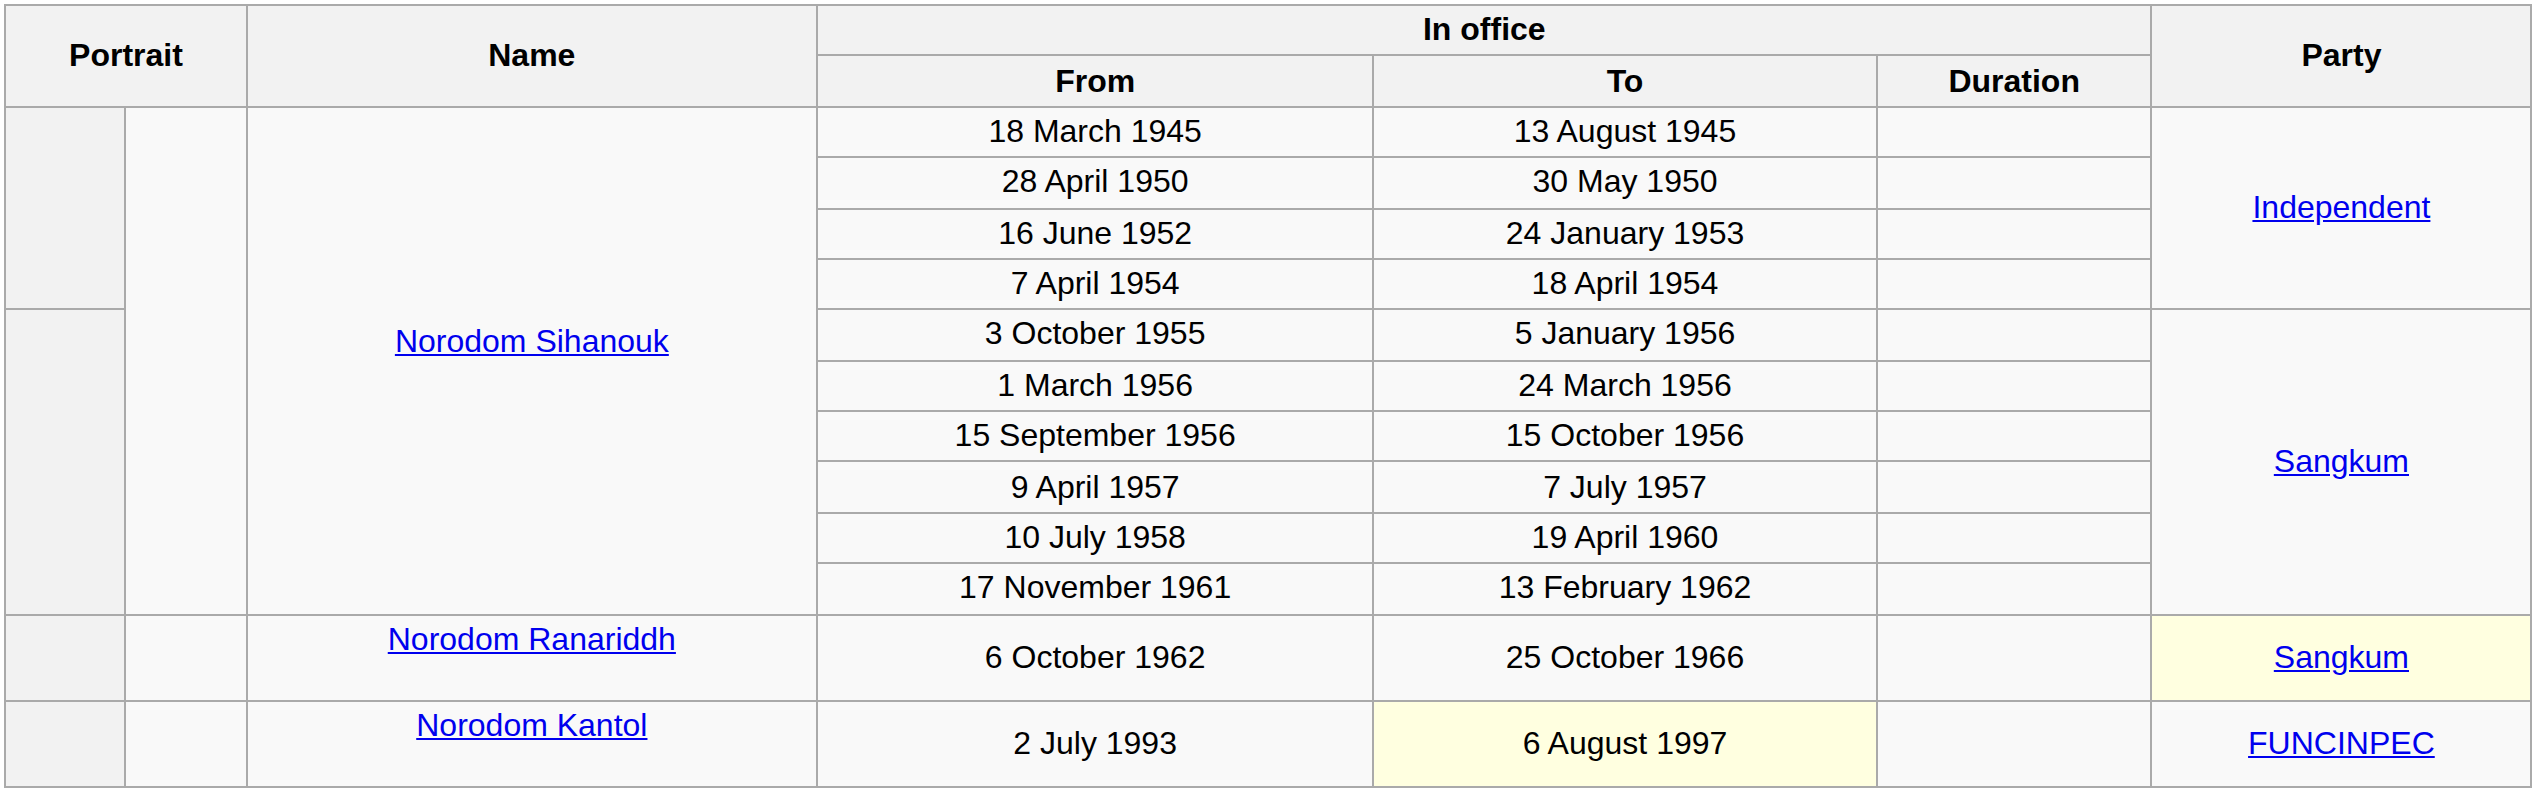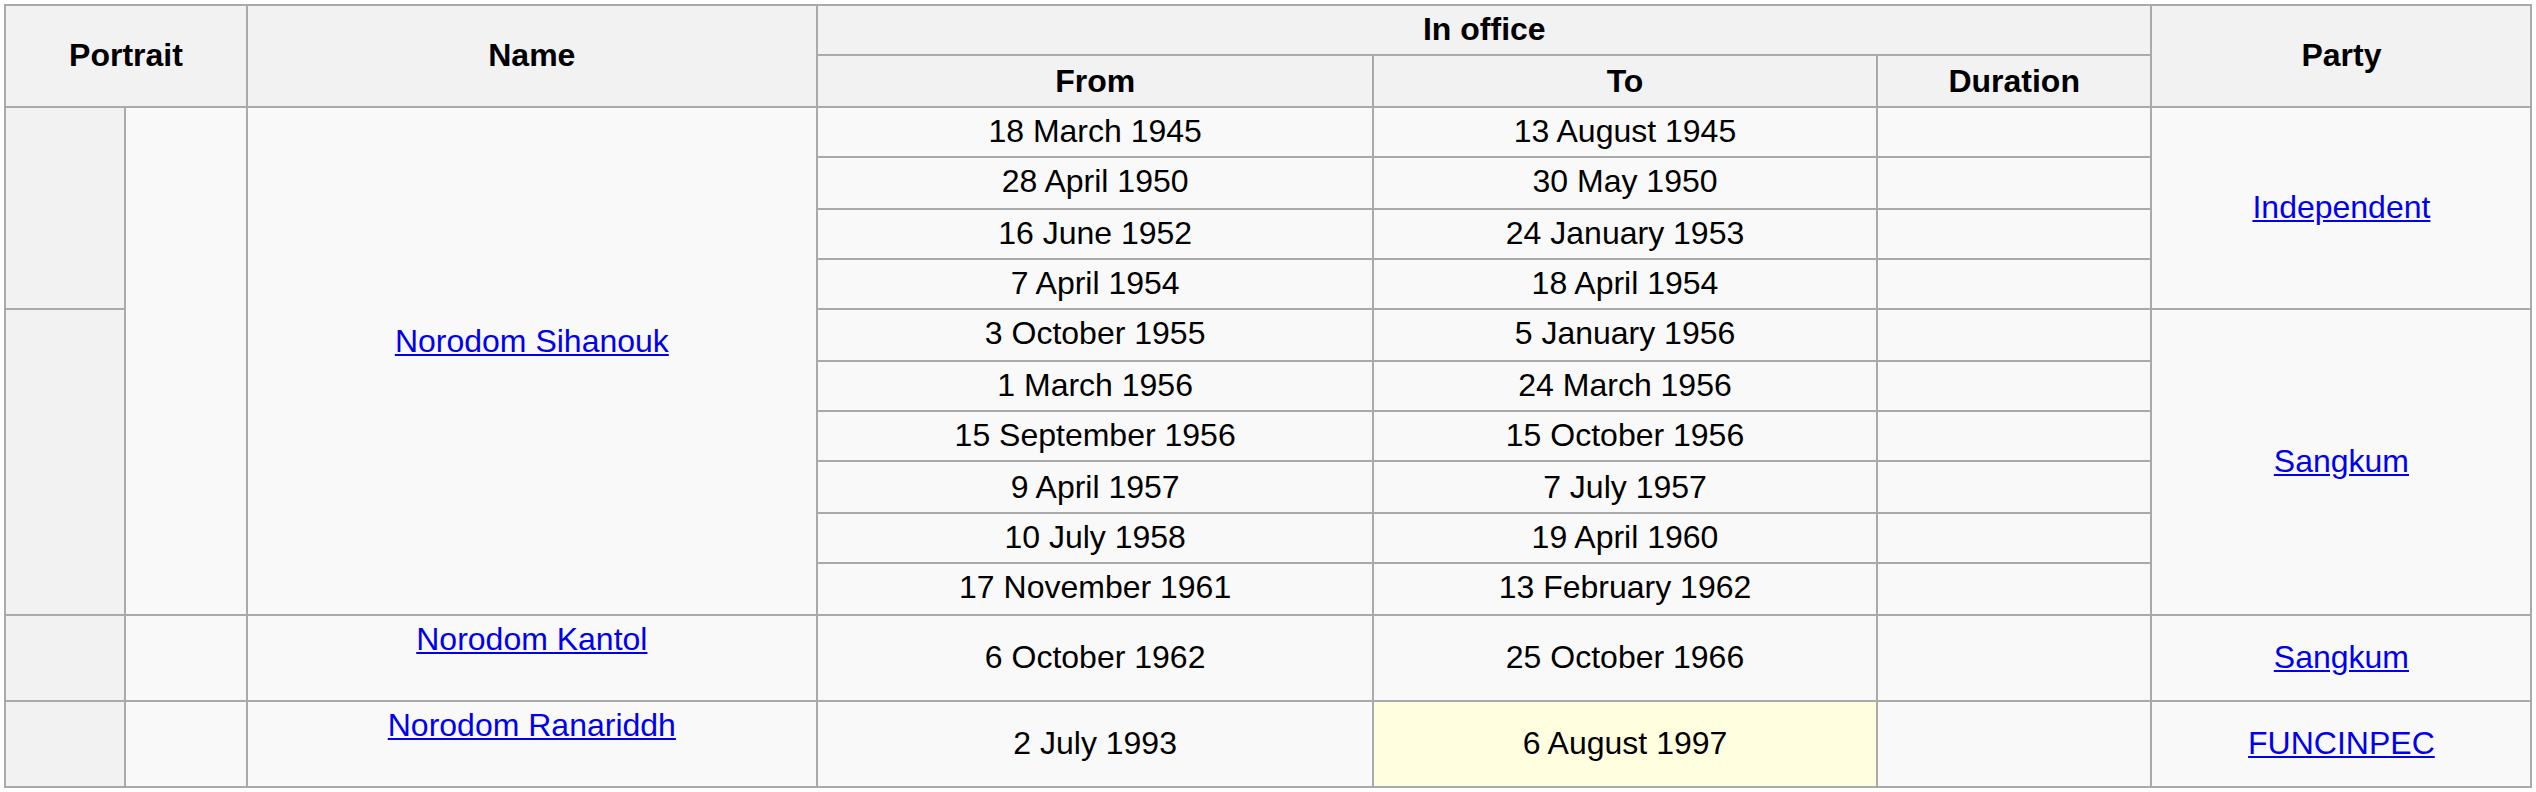6 October 1962 | Name: Norodom Ranariddh -> Norodom Kantol
6 October 1962 | Party: lightyellow background -> no background
2 July 1993 | Name: Norodom Kantol -> Norodom Ranariddh
